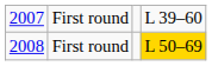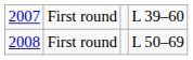2008 / First round | column 4: gold background -> no background
